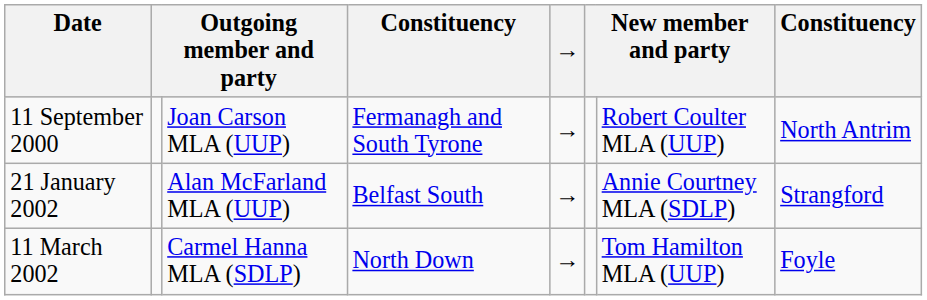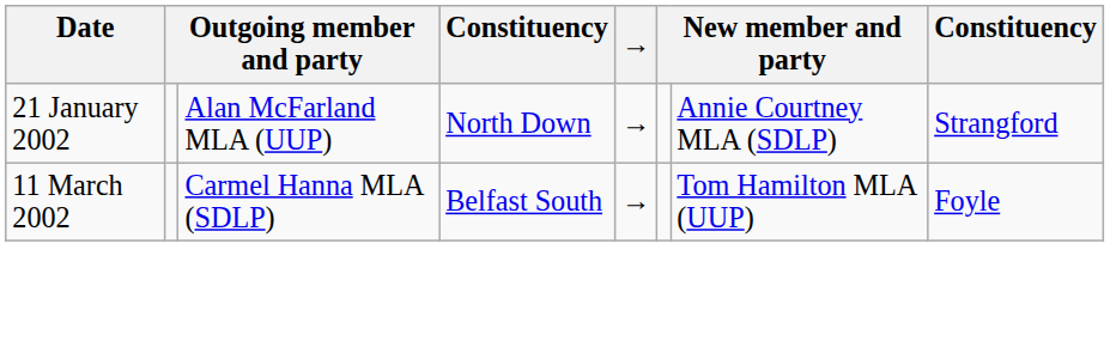- row: 11 September 2000 | Joan Carson MLA (UUP) | Fermanagh and South Tyrone | → | Robert Coulter MLA (UUP) | North Antrim
21 January 2002 | column 4: Belfast South -> North Down
11 March 2002 | column 4: North Down -> Belfast South
